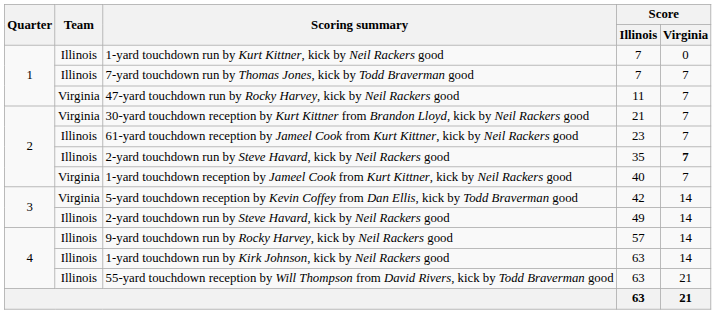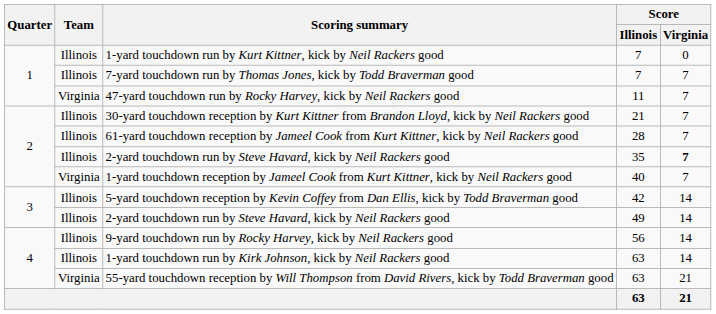row 6 | Team: Virginia -> Illinois
row 7 | Score / Illinois: 23 -> 28
row 10 | Team: Virginia -> Illinois
row 12 | Score / Illinois: 57 -> 56
row 14 | Team: Illinois -> Virginia
